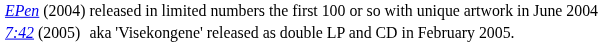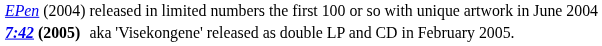row 2 | column 1: normal -> bold
